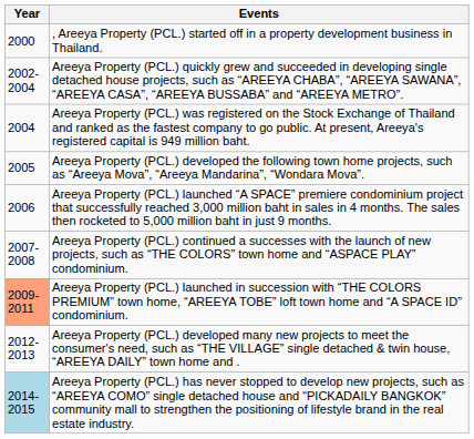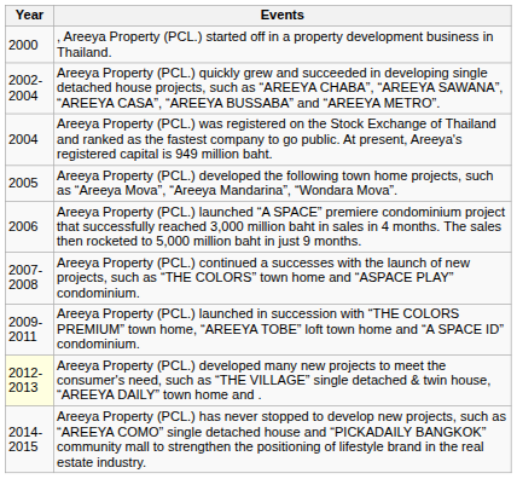row 8 | Year: lightsalmon background -> no background
row 9 | Year: no background -> lightyellow background
row 10 | Year: lightblue background -> no background
